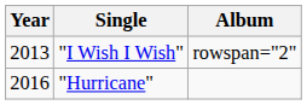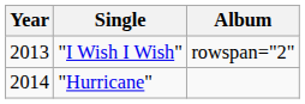"Hurricane" | Year: 2016 -> 2014
